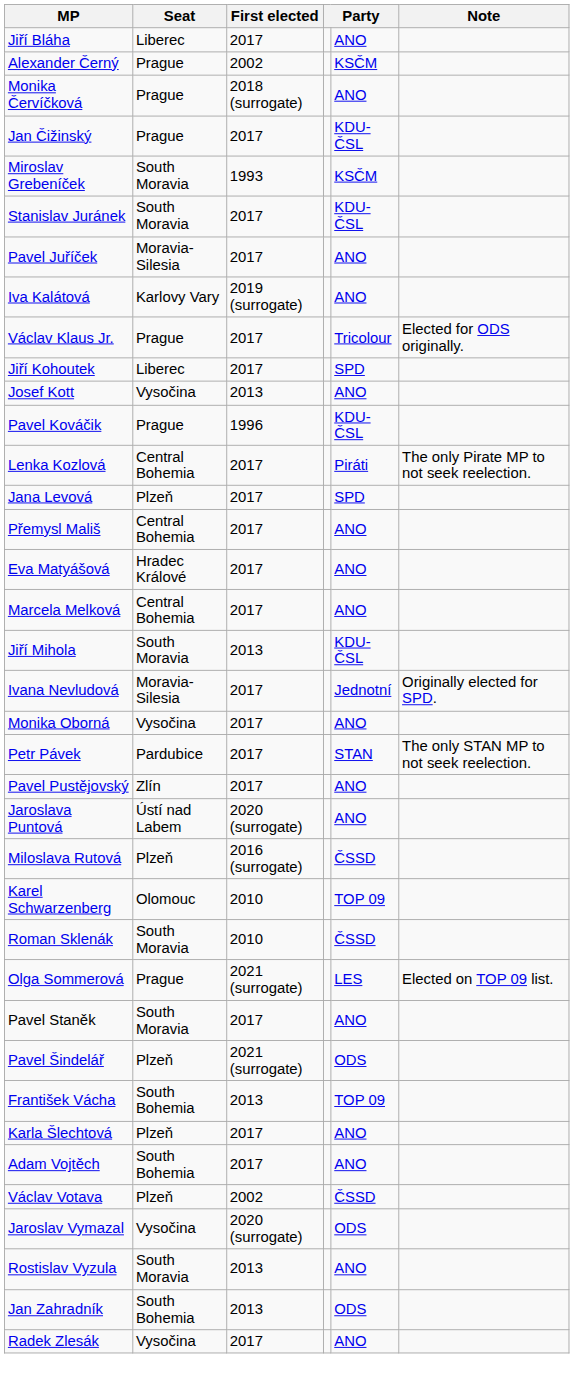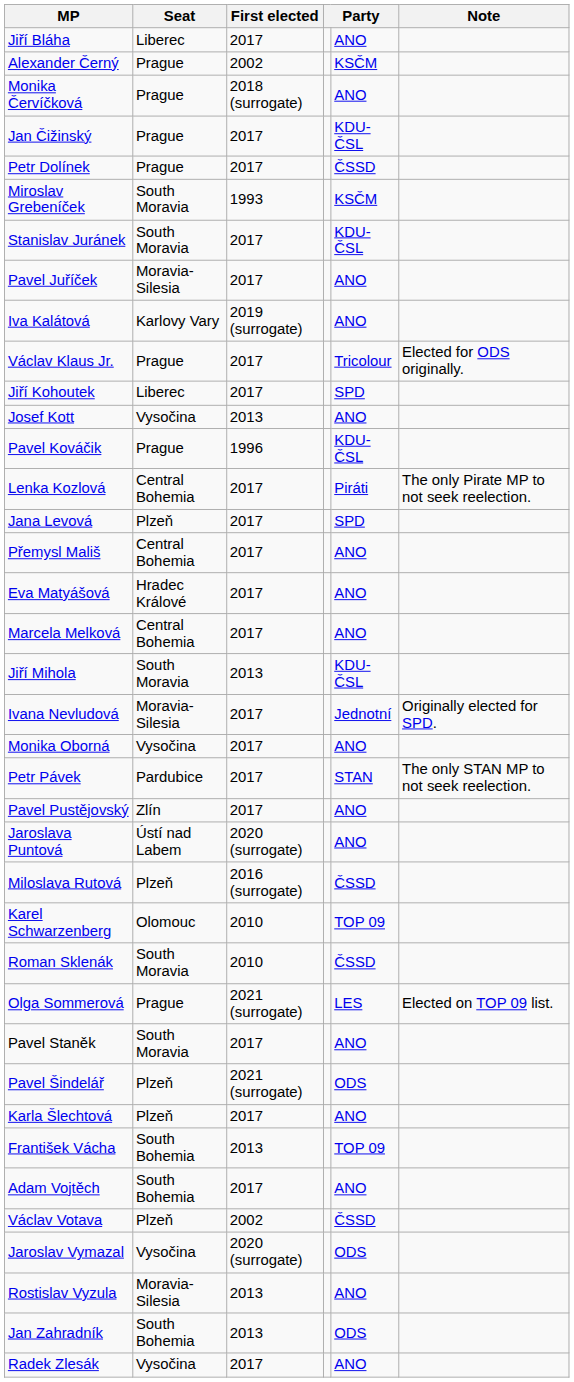+ row: Petr Dolínek | Prague | 2017 | ČSSD
rows swapped: Karla Šlechtová <-> František Vácha
Rostislav Vyzula | Seat: South Moravia -> Moravia-Silesia
